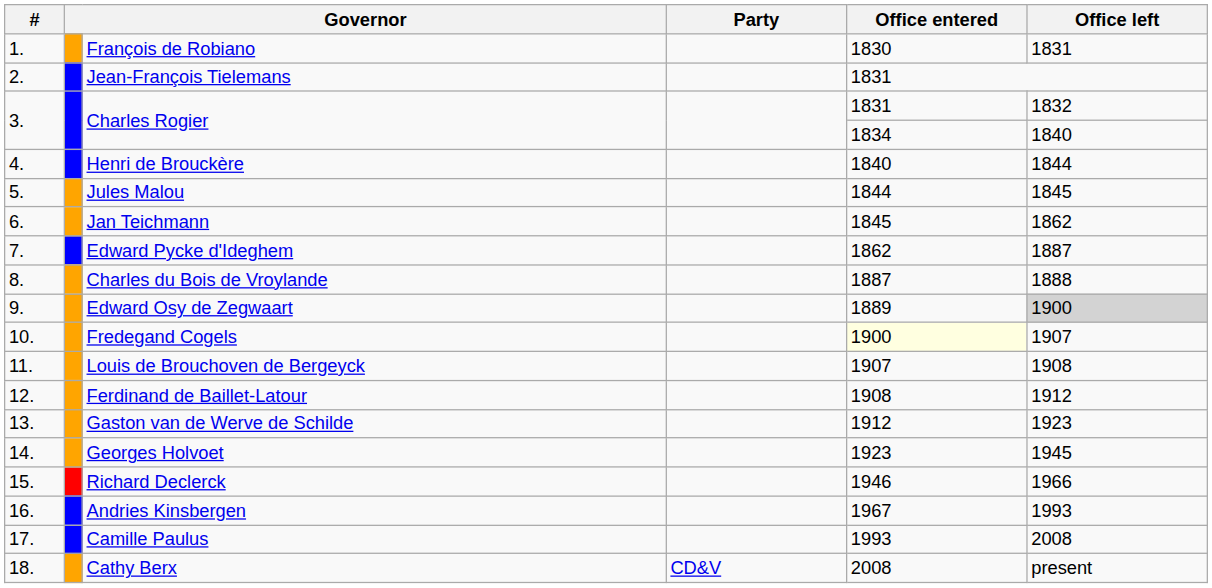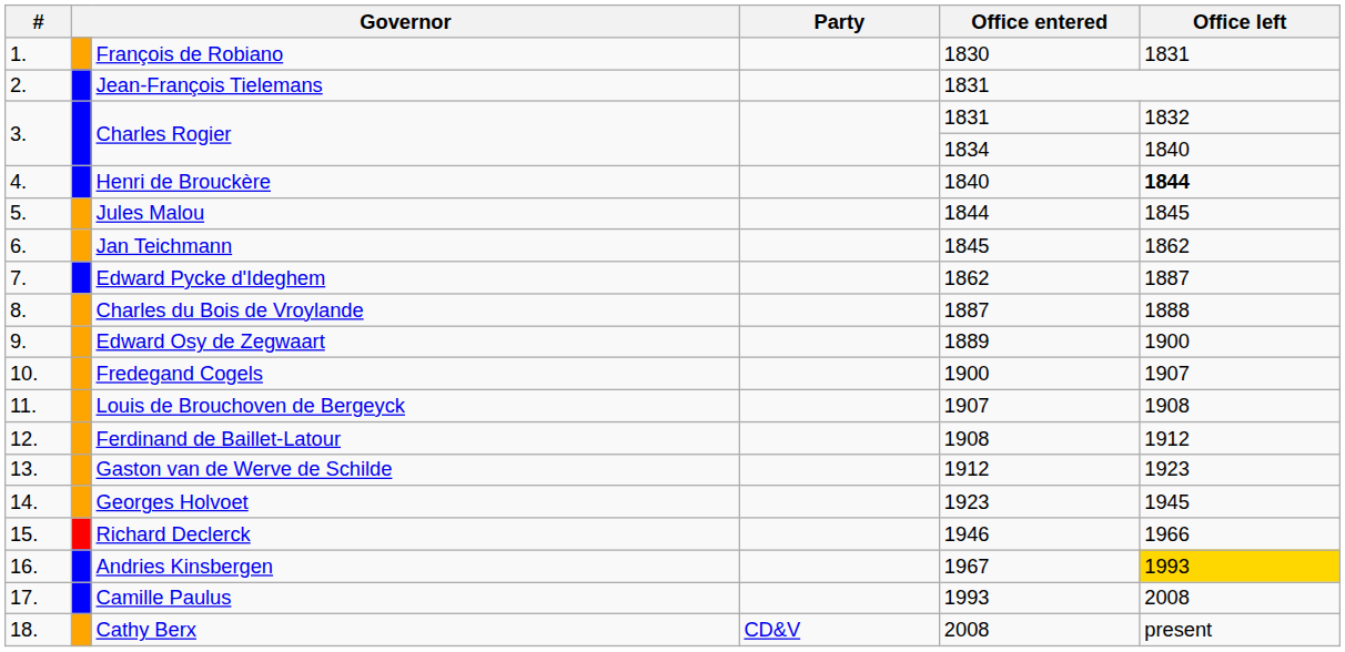Henri de Brouckère | Office left: normal -> bold
Edward Osy de Zegwaart | Office left: lightgrey background -> no background
Fredegand Cogels | Office entered: lightyellow background -> no background
Andries Kinsbergen | Office left: no background -> gold background
